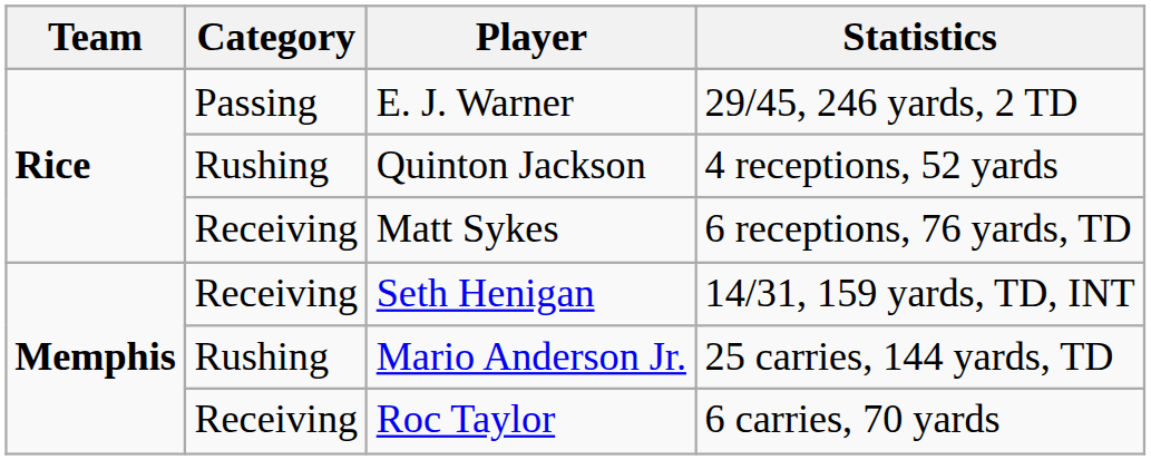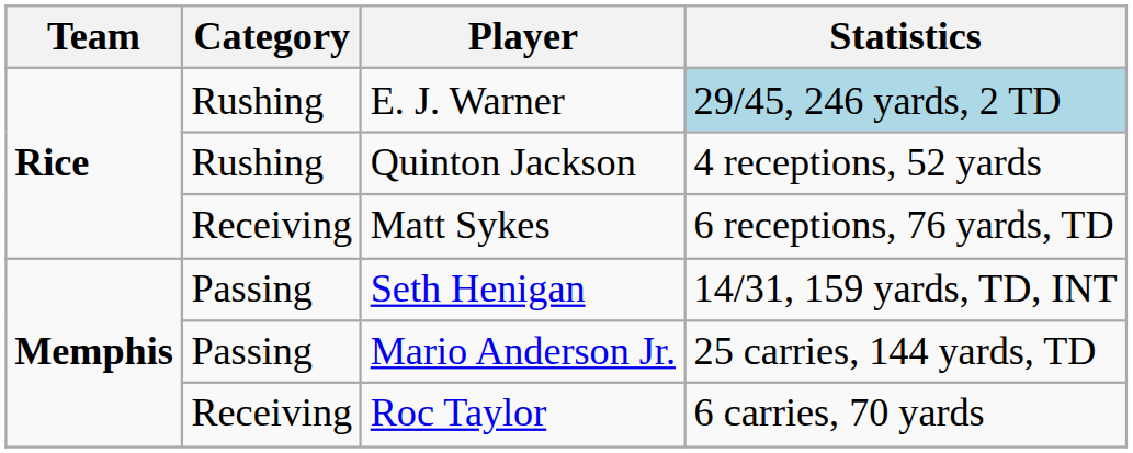E. J. Warner | Category: Passing -> Rushing
E. J. Warner | Statistics: no background -> lightblue background
Seth Henigan | Category: Receiving -> Passing
Mario Anderson Jr. | Category: Rushing -> Passing
